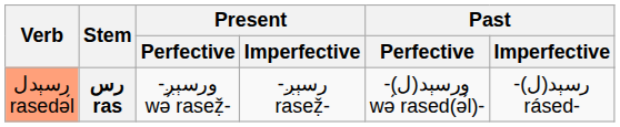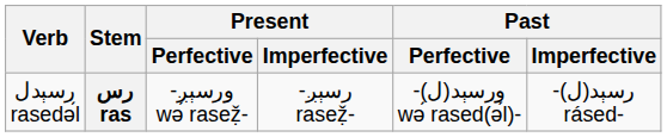رس ras | Verb: lightsalmon background -> no background
